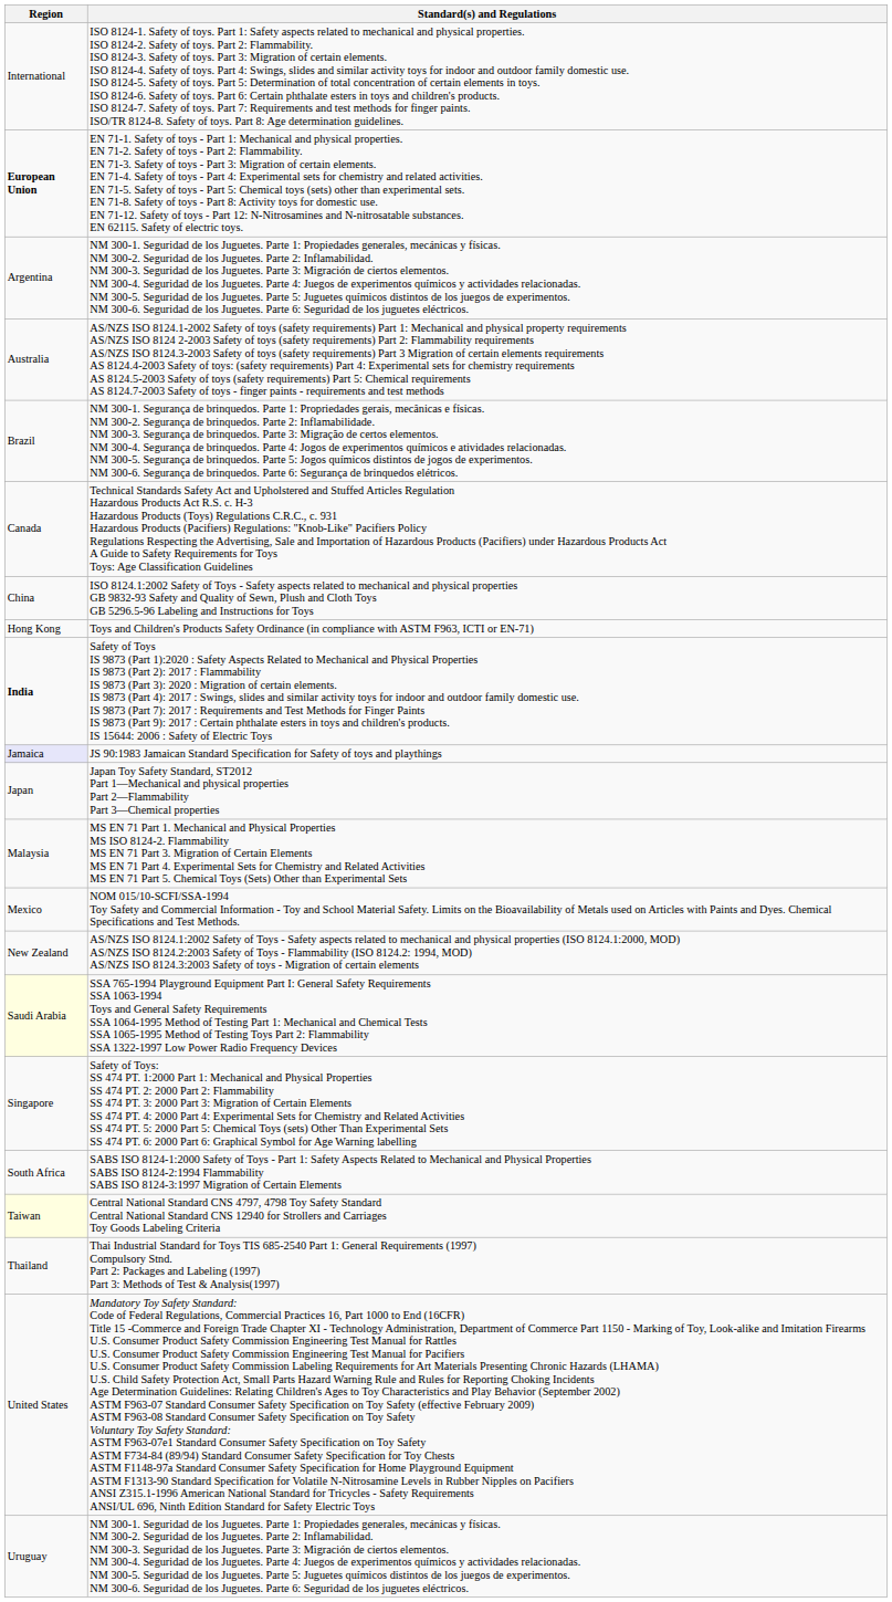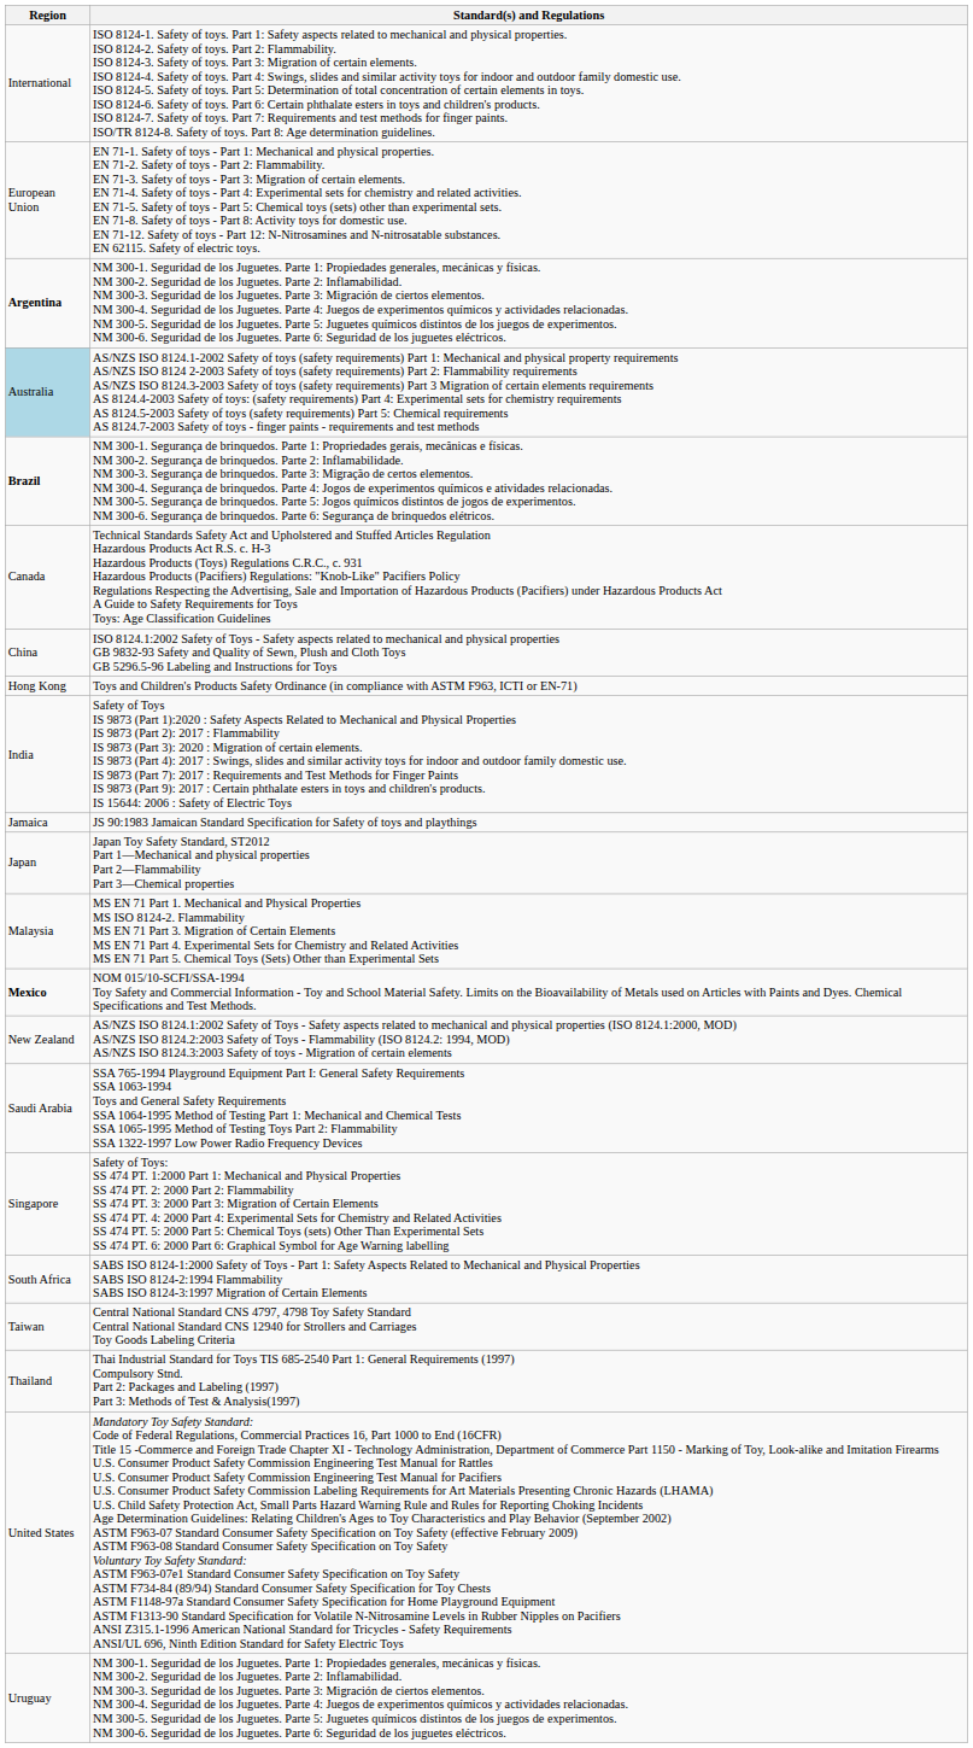European Union | Region: bold -> normal
Argentina | Region: normal -> bold
Australia | Region: no background -> lightblue background
Brazil | Region: normal -> bold
India | Region: bold -> normal
Jamaica | Region: lavender background -> no background
Mexico | Region: normal -> bold
Saudi Arabia | Region: lightyellow background -> no background
Taiwan | Region: lightyellow background -> no background
